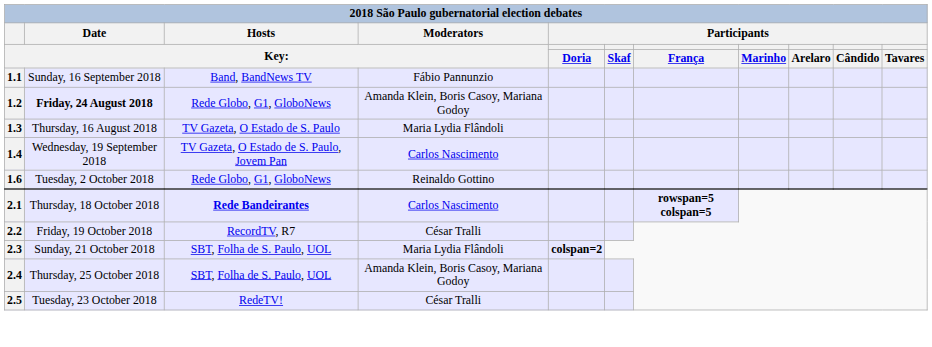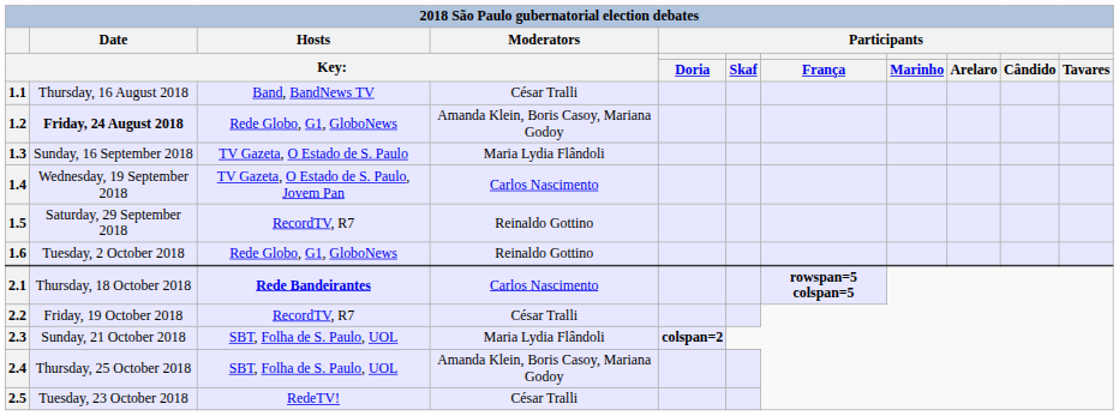1.1 | Date / Key:: Sunday, 16 September 2018 -> Thursday, 16 August 2018
1.1 | Moderators / Key:: Fábio Pannunzio -> César Tralli
1.3 | Date / Key:: Thursday, 16 August 2018 -> Sunday, 16 September 2018
+ row: 1.5 | Saturday, 29 September 2018 | RecordTV, R7 | Reinaldo Gottino
